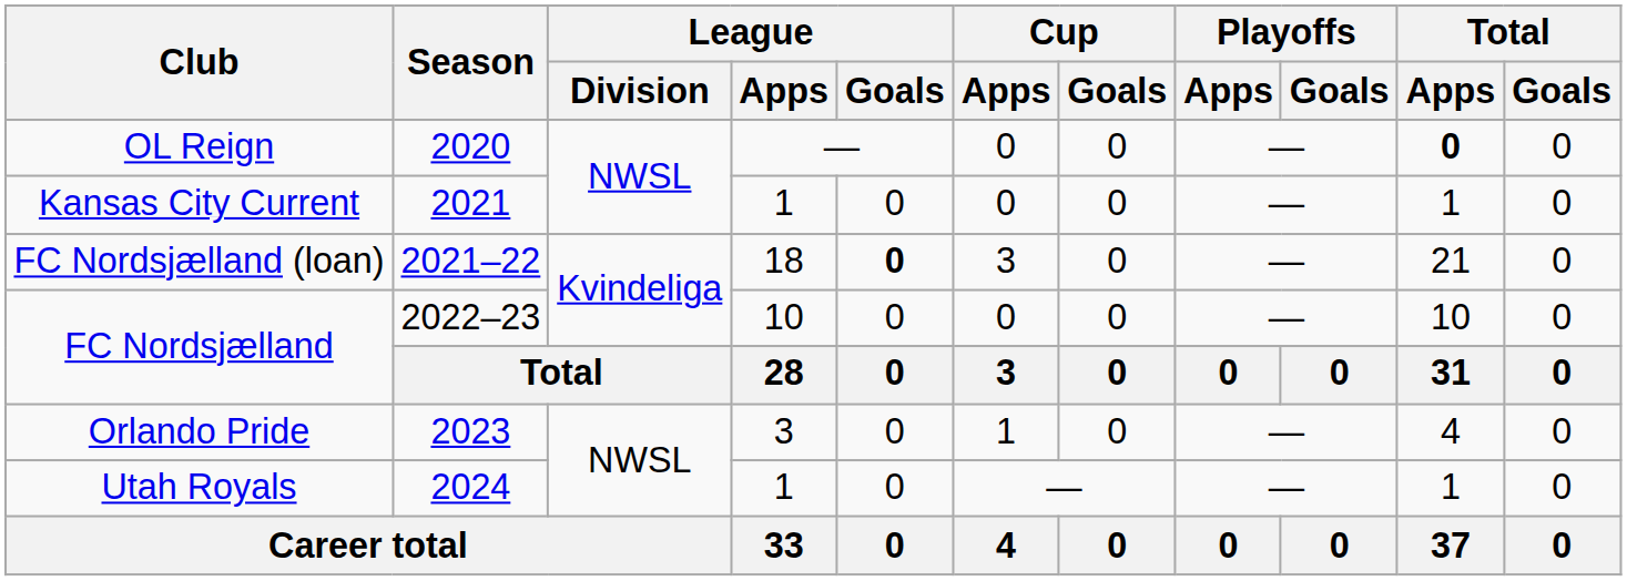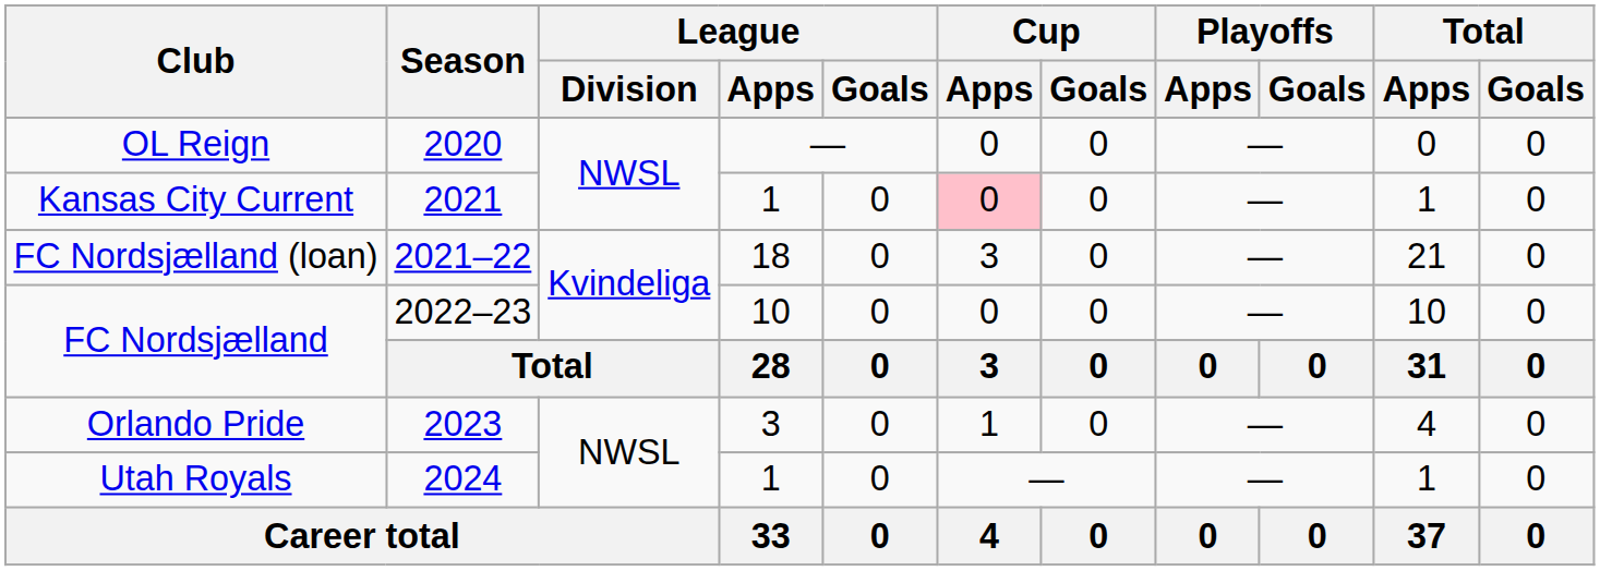OL Reign | Total / Apps: bold -> normal
Kansas City Current | Cup / Apps: no background -> pink background
FC Nordsjælland (loan) | League / Goals: bold -> normal
